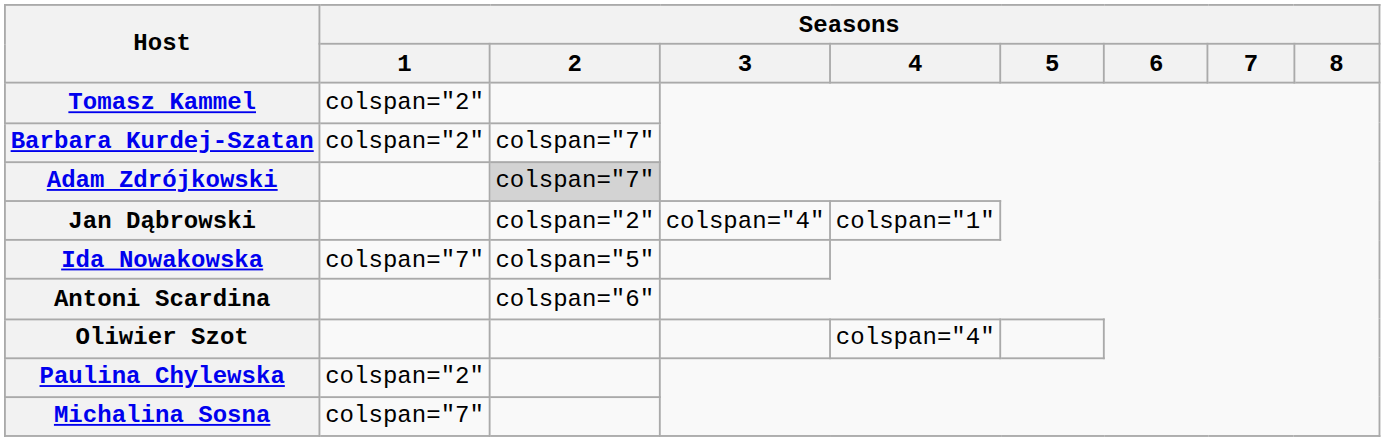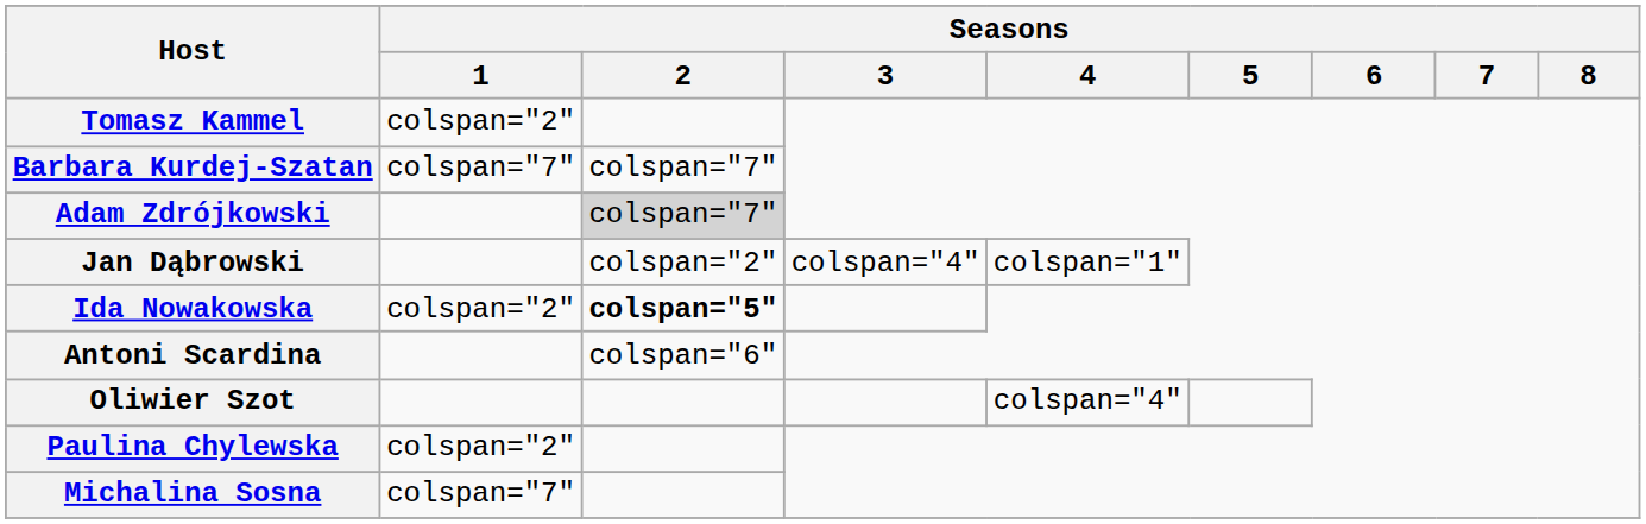Barbara Kurdej-Szatan | Seasons / 1: colspan="2" -> colspan="7"
Ida Nowakowska | Seasons / 1: colspan="7" -> colspan="2"
Ida Nowakowska | Seasons / 2: normal -> bold
